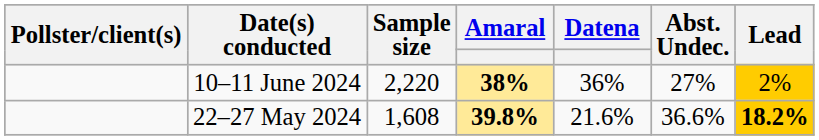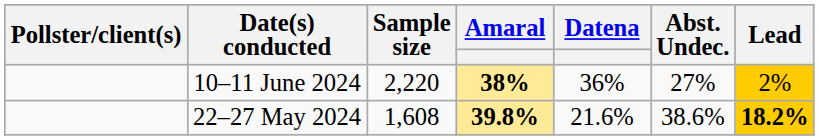22–27 May 2024 | Abst. Undec.: 36.6% -> 38.6%
